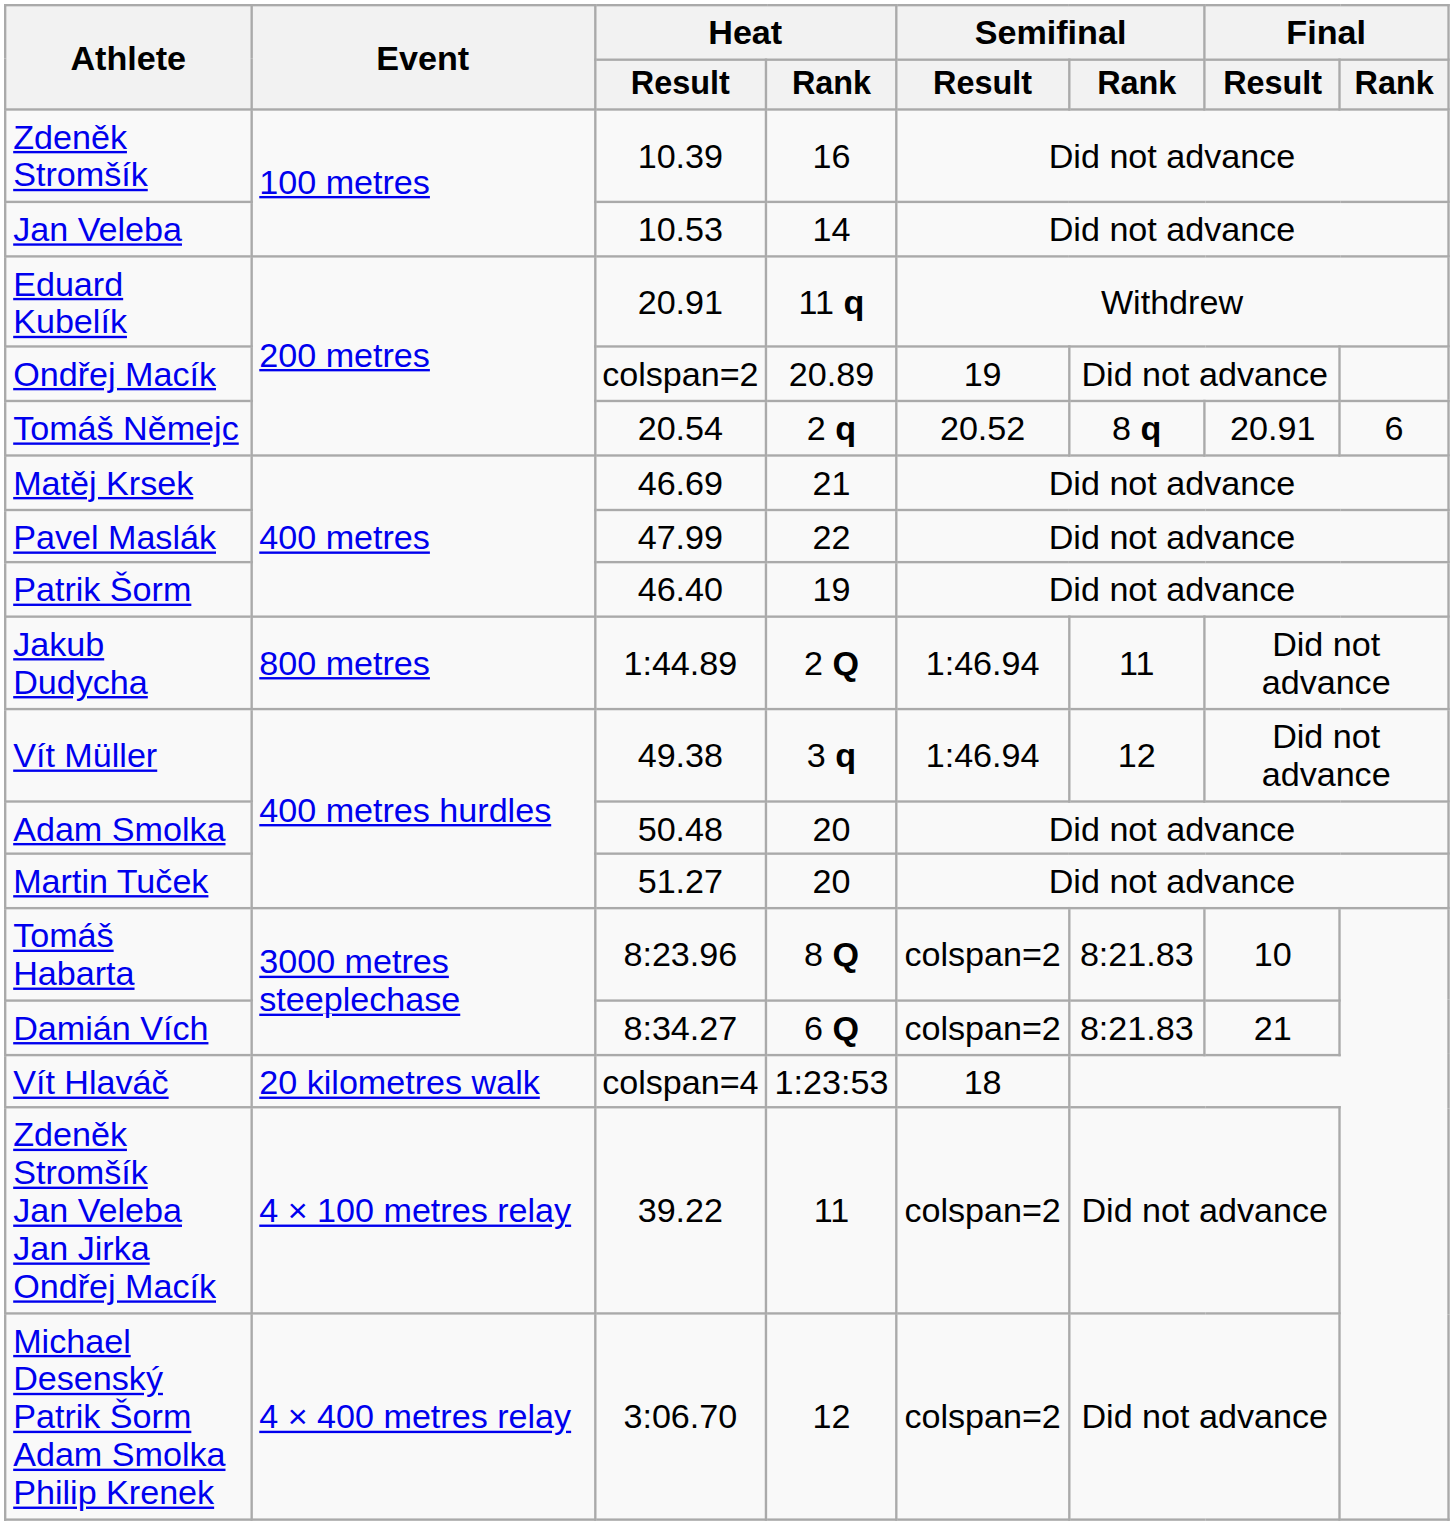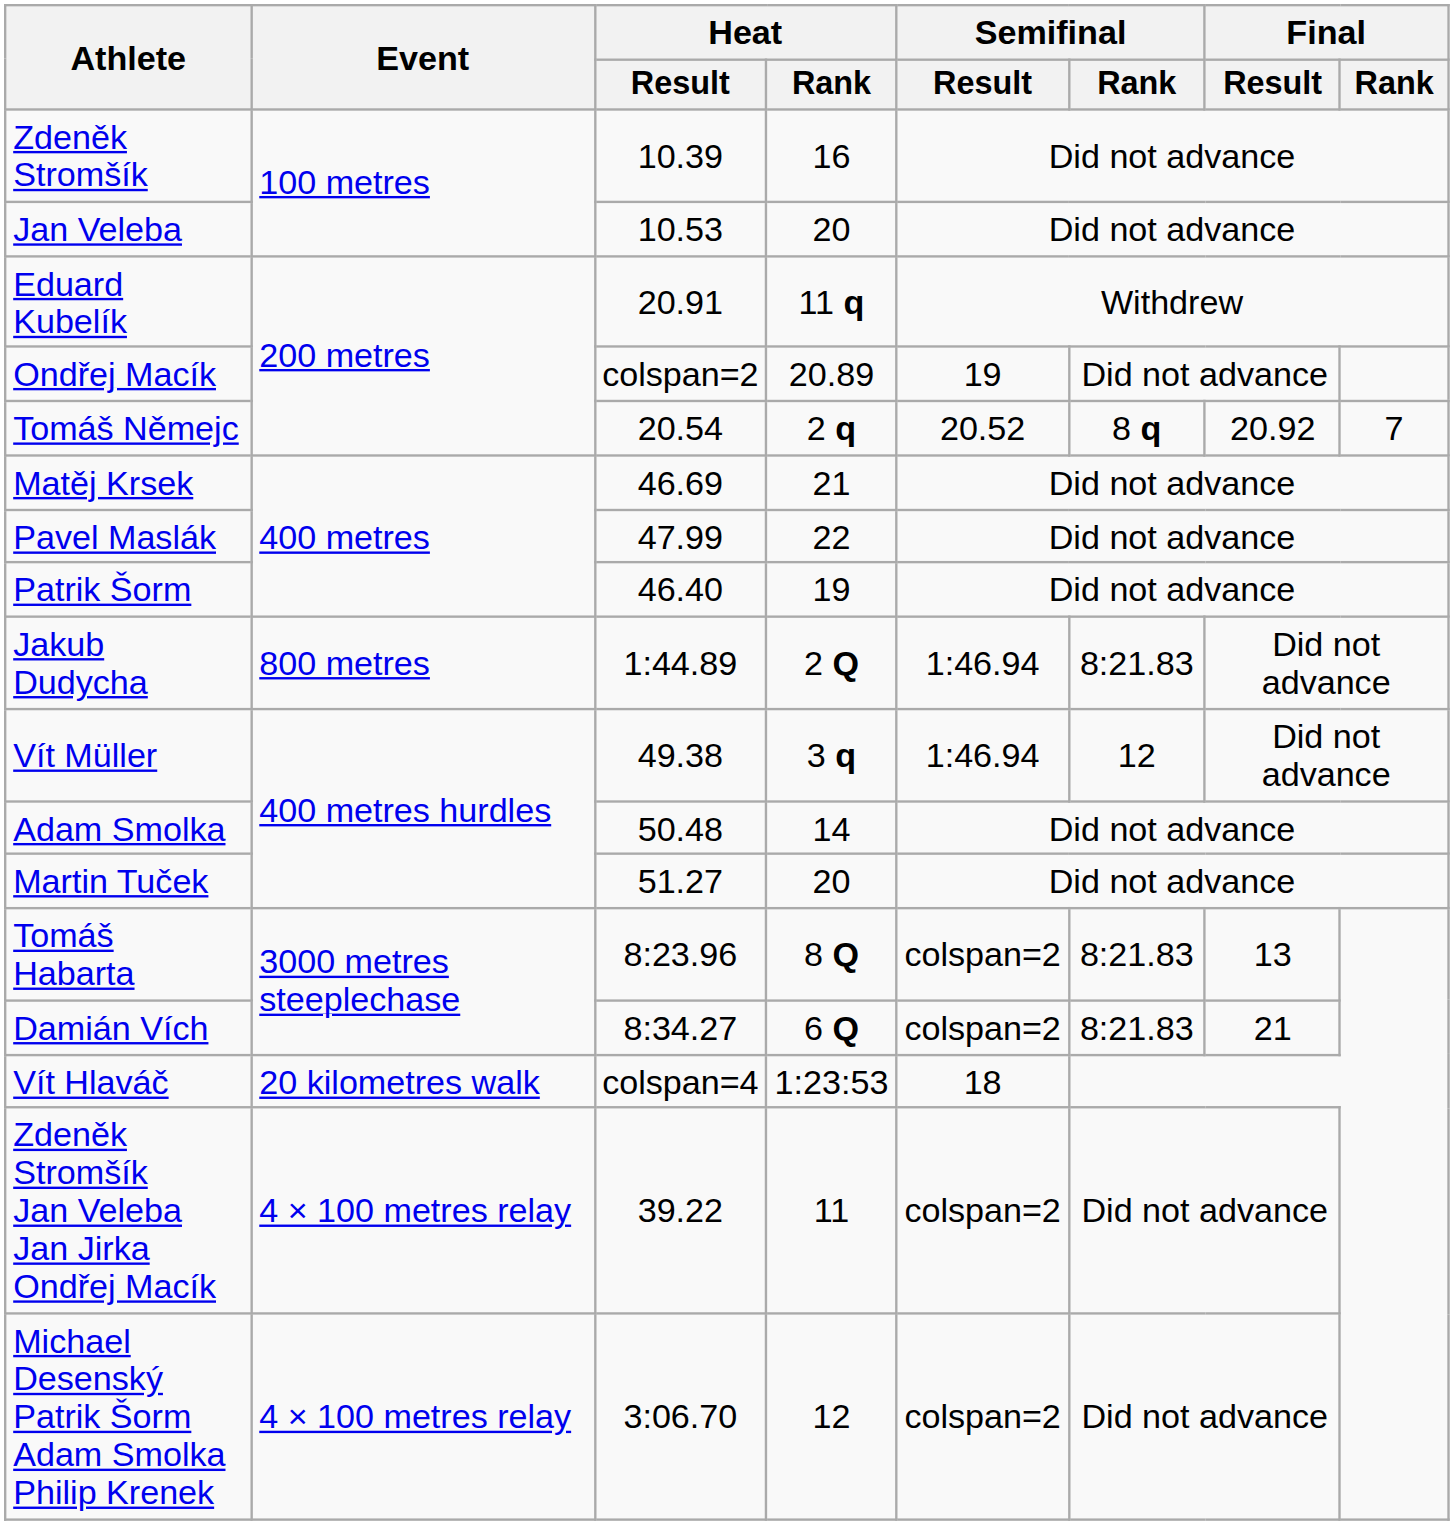Jan Veleba | Heat / Rank: 14 -> 20
Tomáš Němejc | Final / Result: 20.91 -> 20.92
Tomáš Němejc | Final / Rank: 6 -> 7
Jakub Dudycha | Semifinal / Rank: 11 -> 8:21.83
Adam Smolka | Heat / Rank: 20 -> 14
Tomáš Habarta | Final / Result: 10 -> 13
Michael Desenský Patrik Šorm Adam Smolka Philip Krenek | Event: 4 × 400 metres relay -> 4 × 100 metres relay
